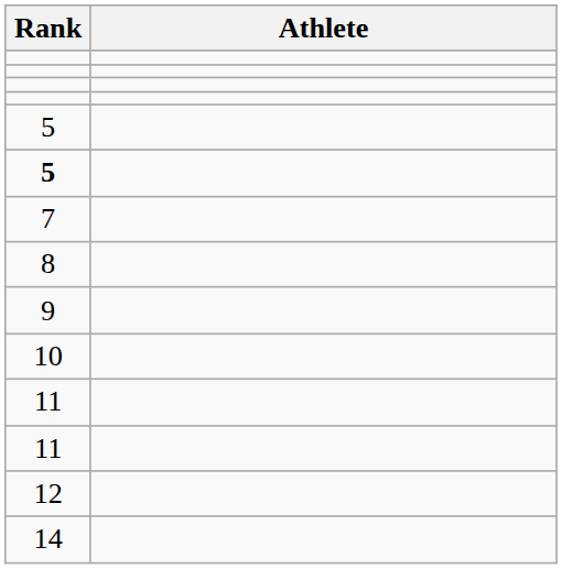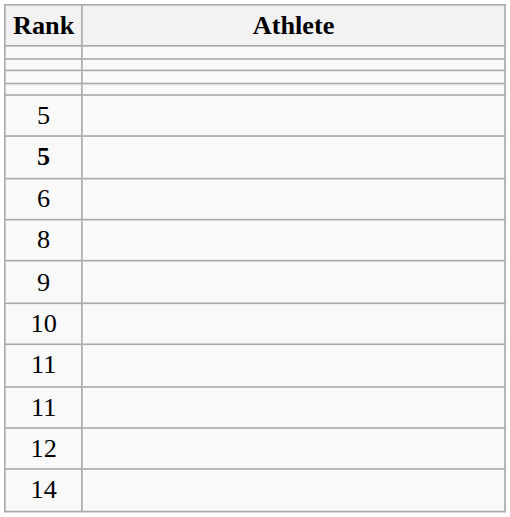row 8 | Rank: 7 -> 6
